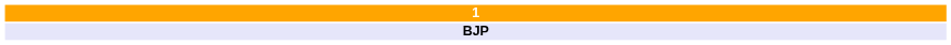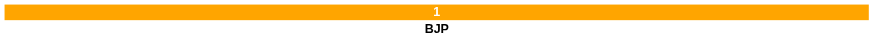row 2 | column 1: lavender background -> no background
